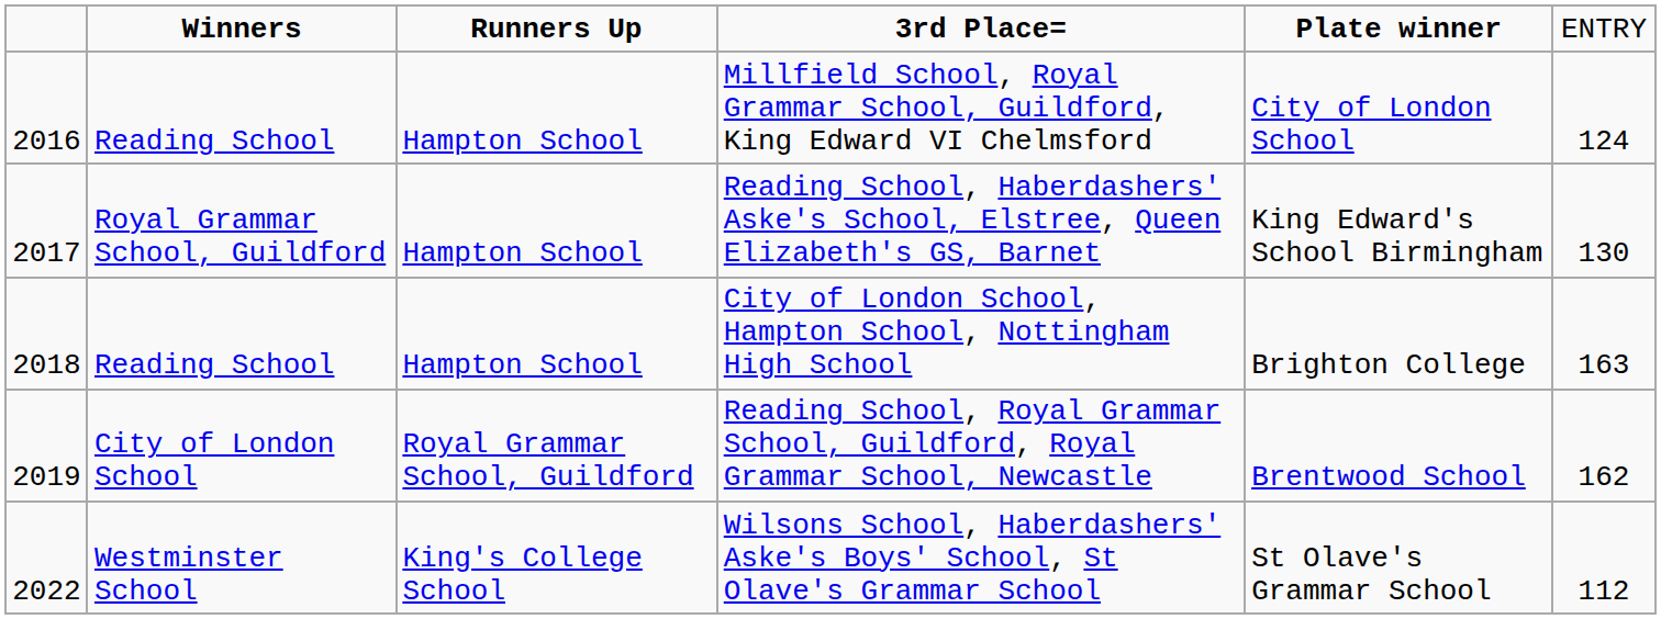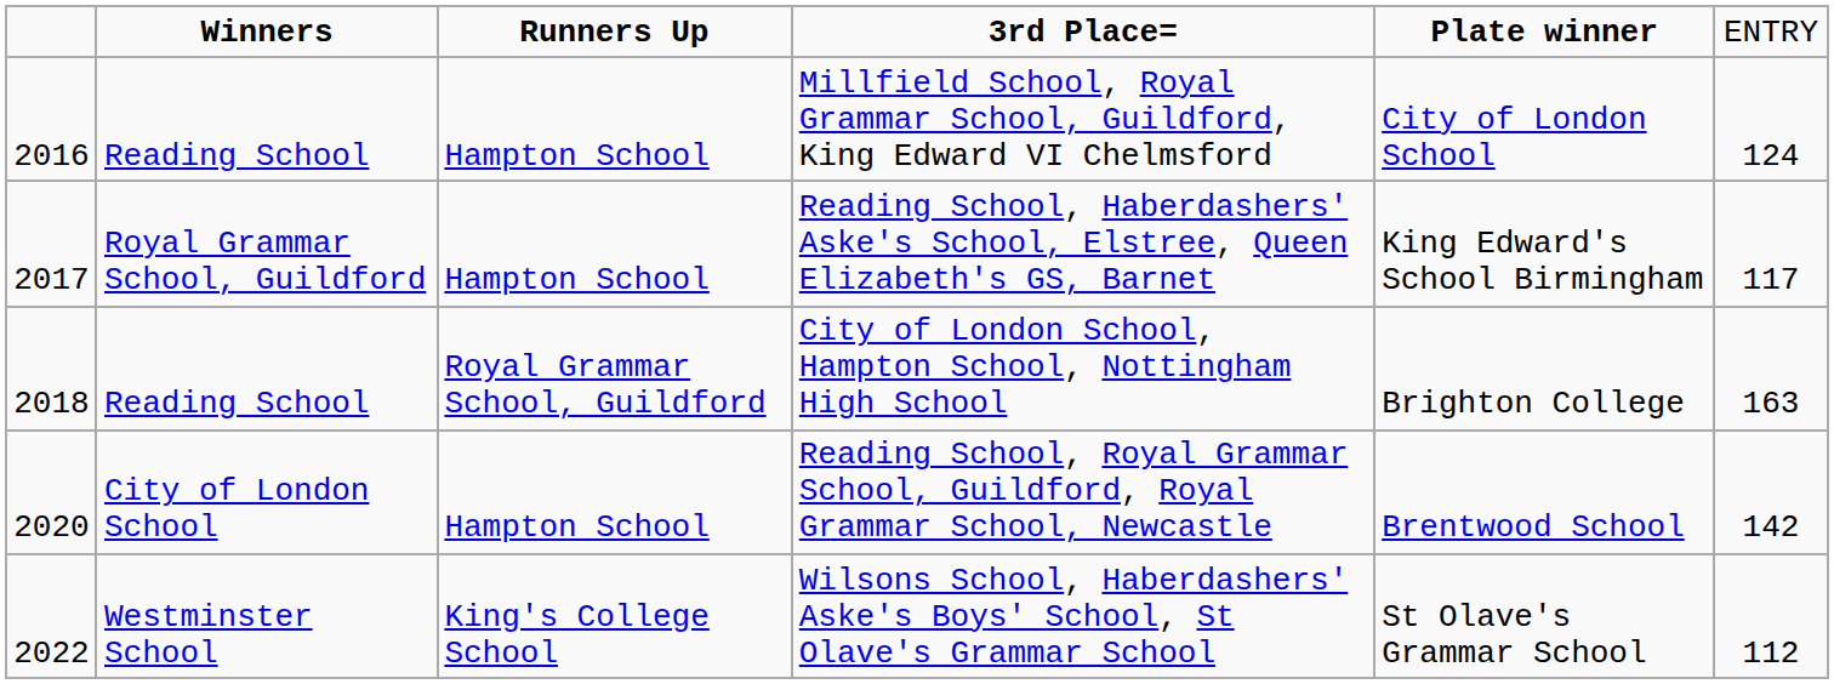row 3 | column 6: 130 -> 117
row 4 | column 3: Hampton School -> Royal Grammar School, Guildford
row 5 | column 1: 2019 -> 2020
row 5 | column 3: Royal Grammar School, Guildford -> Hampton School
row 5 | column 6: 162 -> 142
